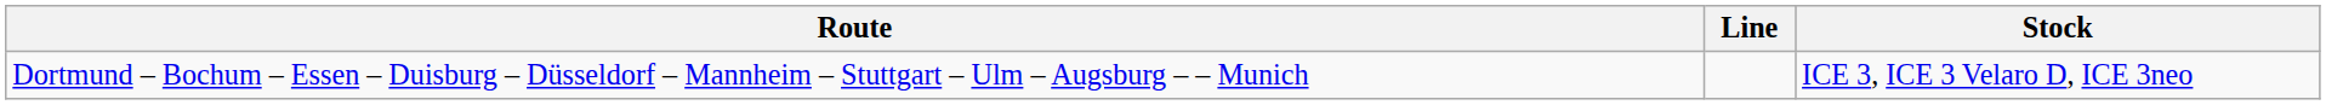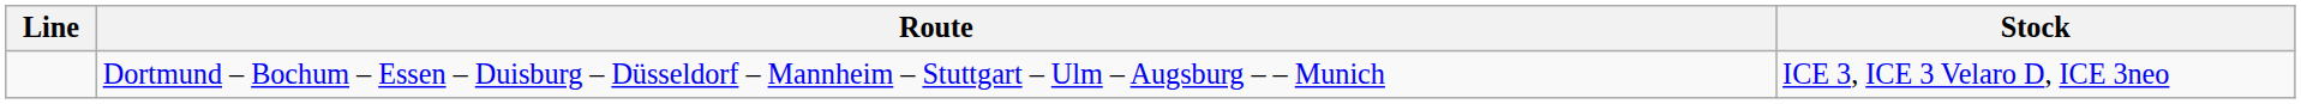columns swapped: Line <-> Route
